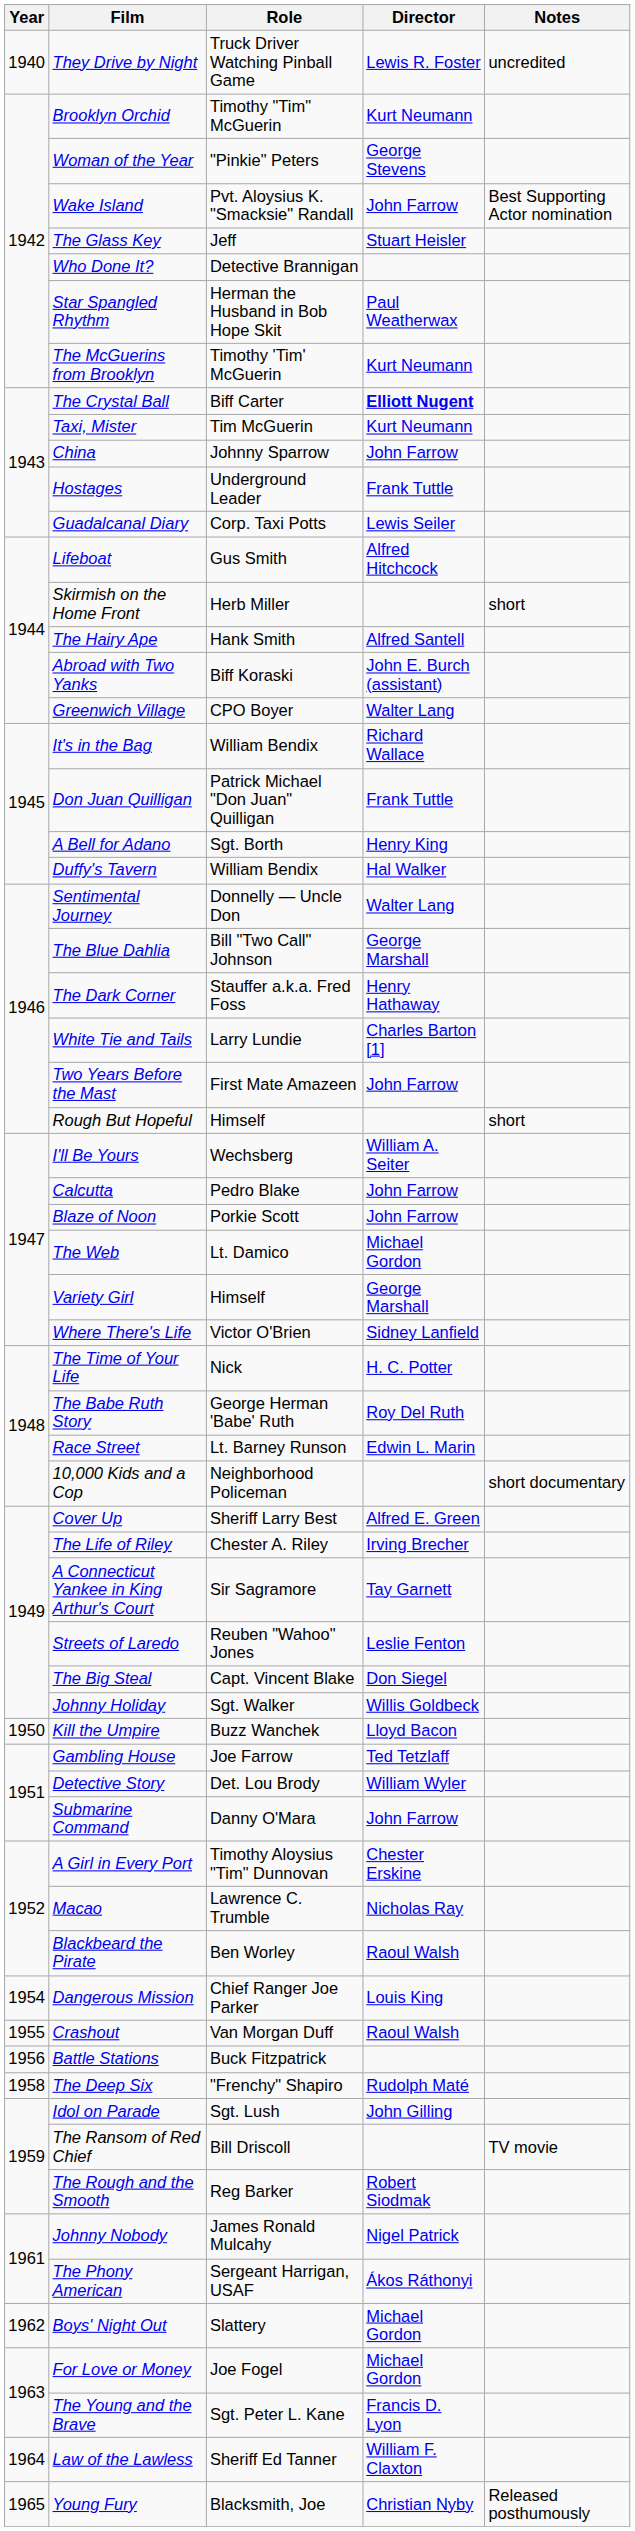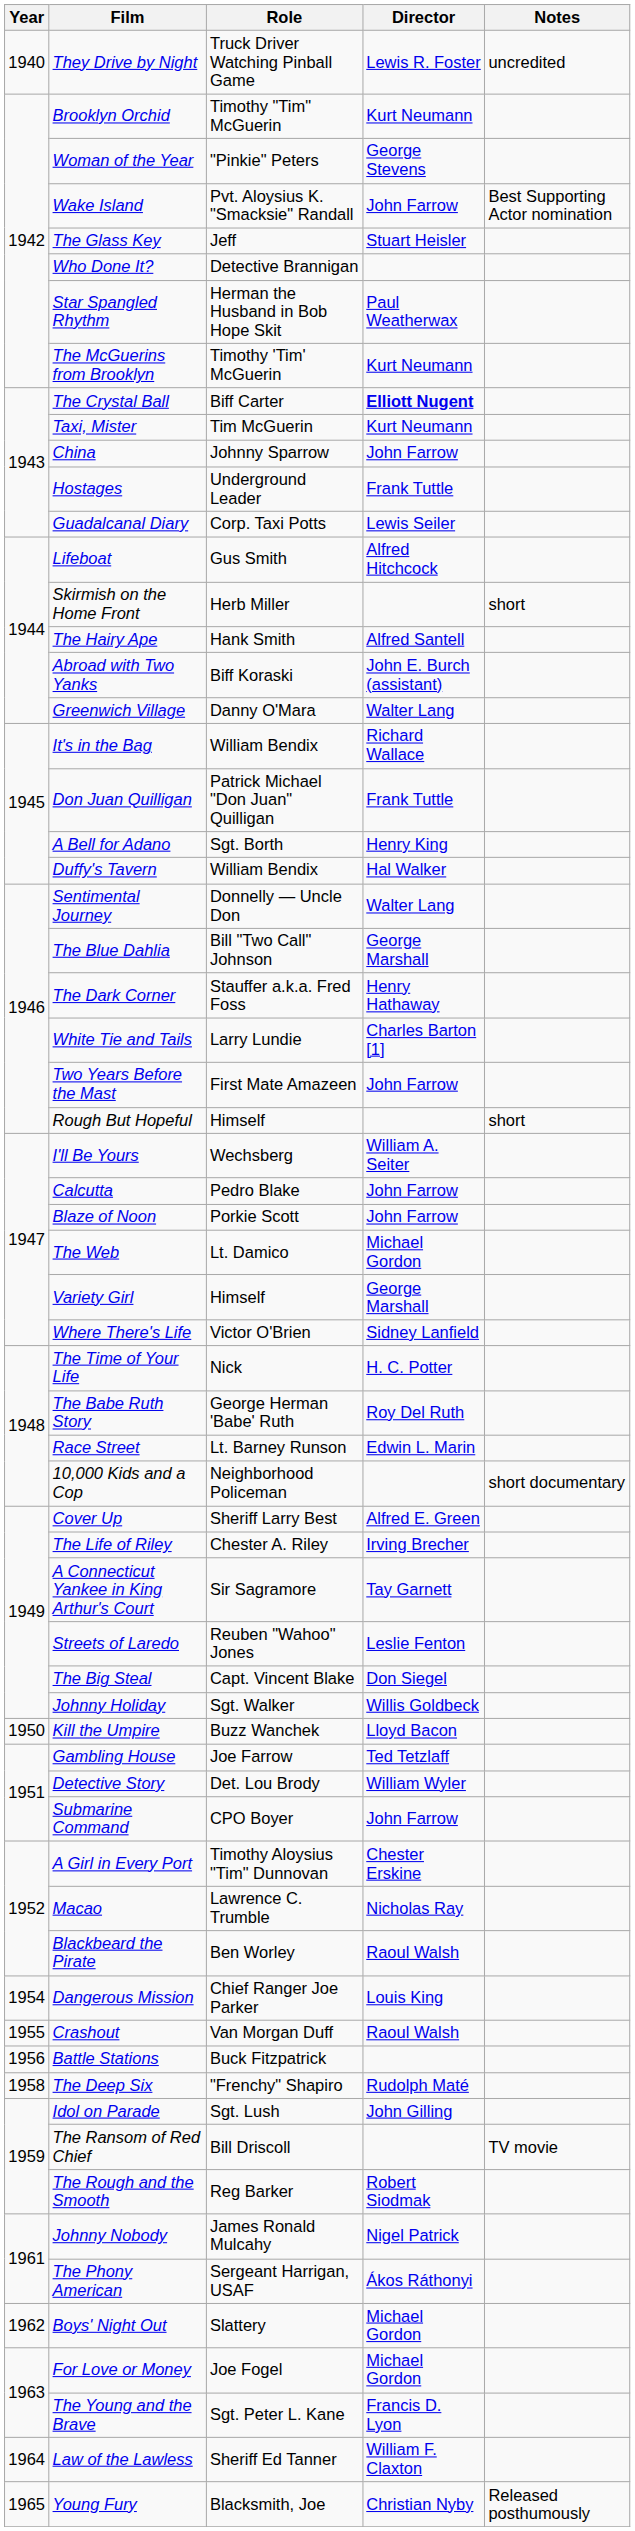Greenwich Village | Role: CPO Boyer -> Danny O'Mara
Submarine Command | Role: Danny O'Mara -> CPO Boyer
